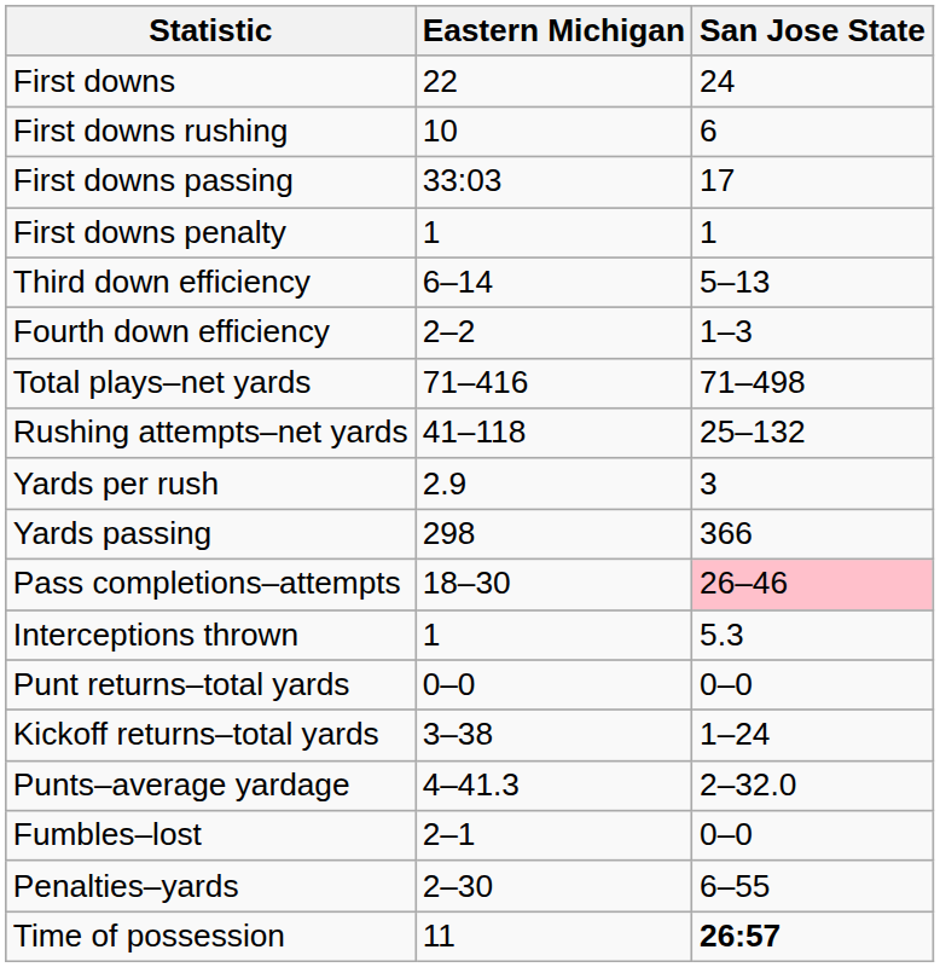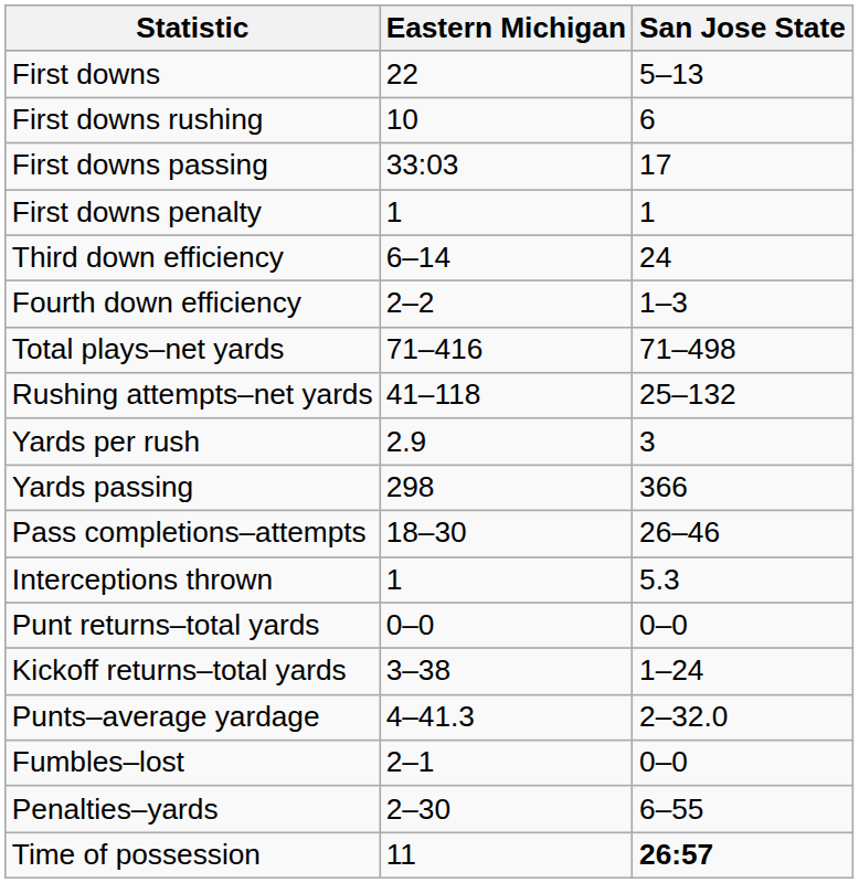First downs | San Jose State: 24 -> 5–13
Third down efficiency | San Jose State: 5–13 -> 24
Pass completions–attempts | San Jose State: pink background -> no background
